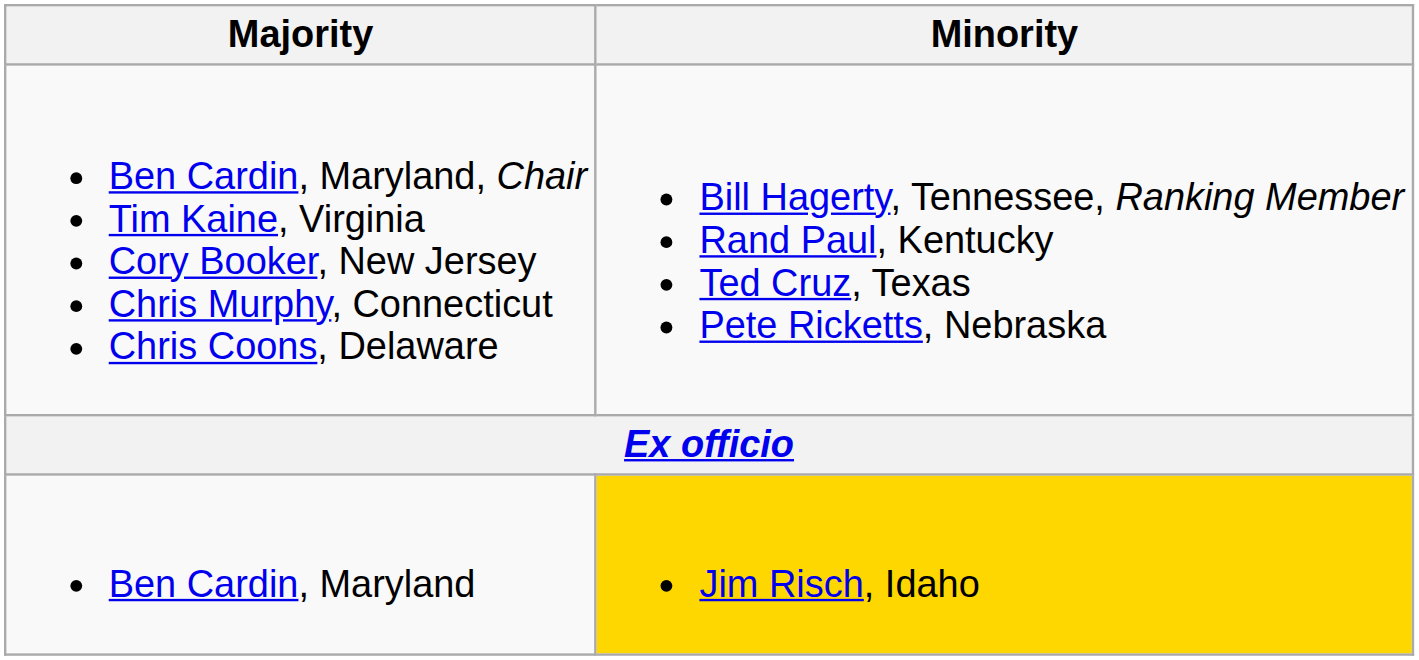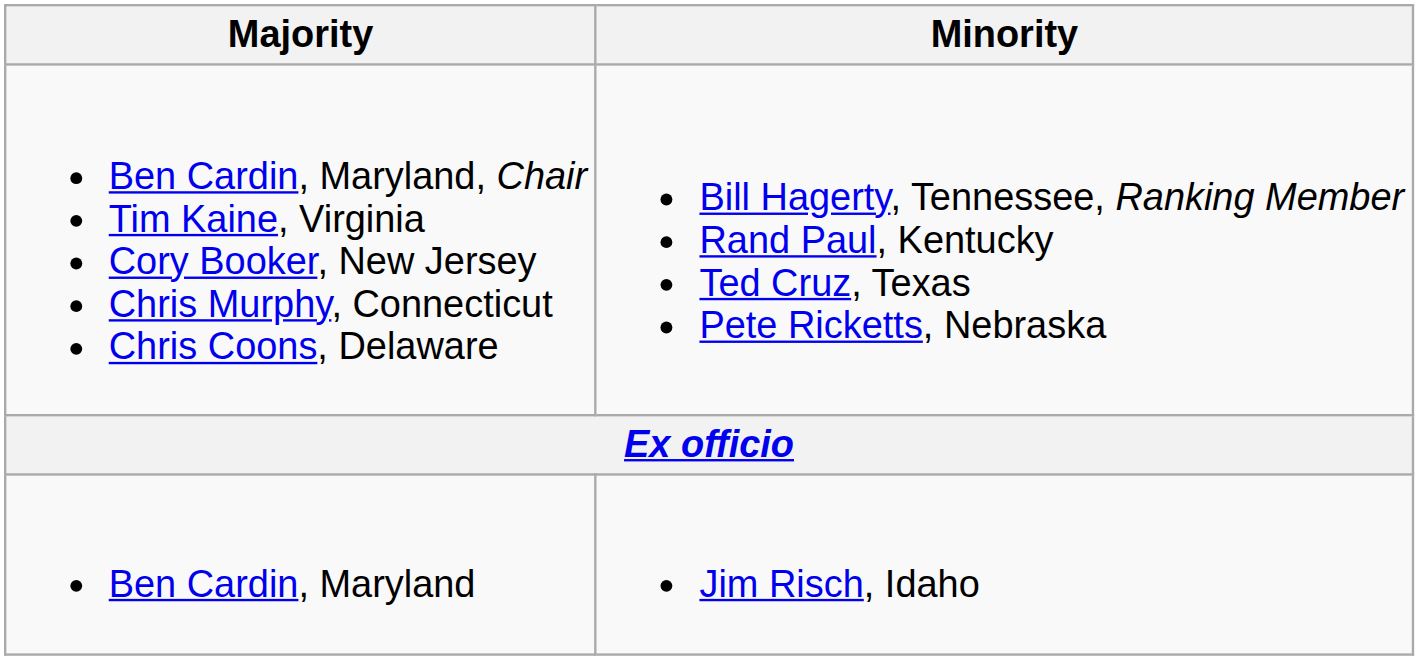Ben Cardin, Maryland | Minority: gold background -> no background
